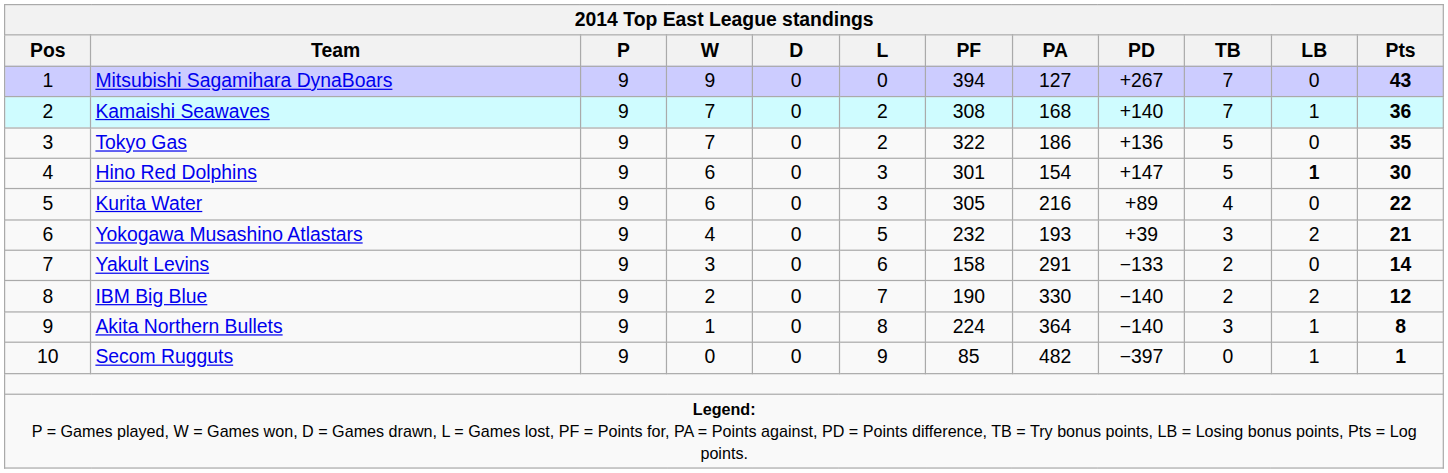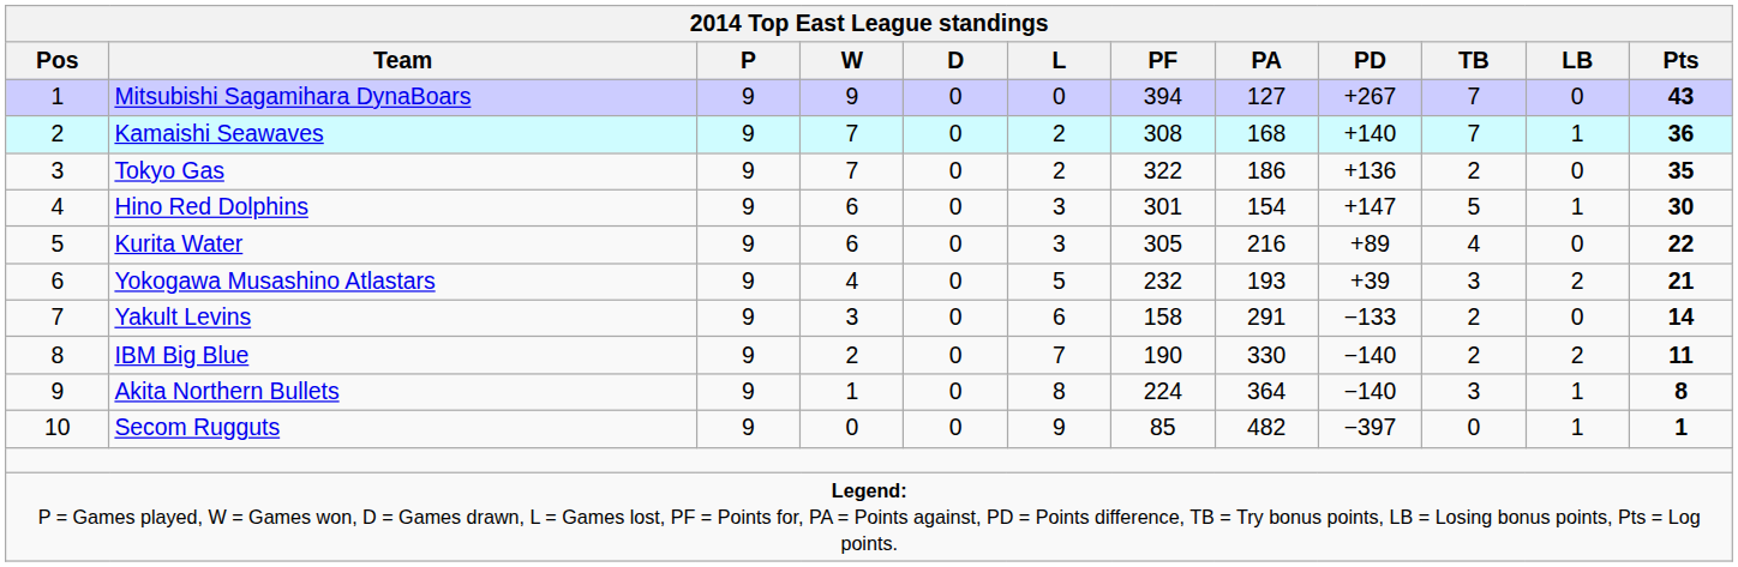Tokyo Gas | TB: 5 -> 2
Hino Red Dolphins | LB: bold -> normal
IBM Big Blue | Pts: 12 -> 11
